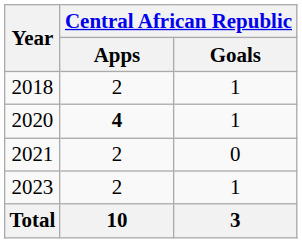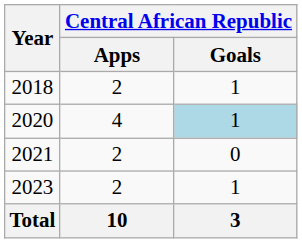2020 | Central African Republic / Apps: bold -> normal
2020 | Central African Republic / Goals: no background -> lightblue background
